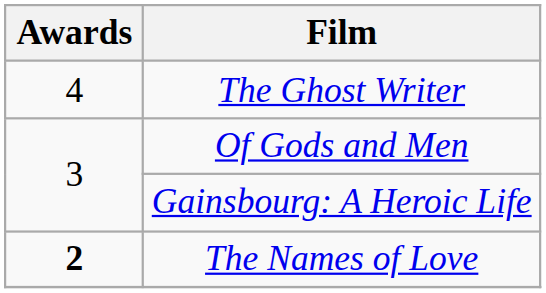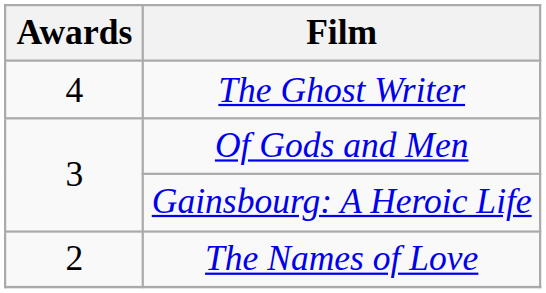The Names of Love | Awards: bold -> normal
